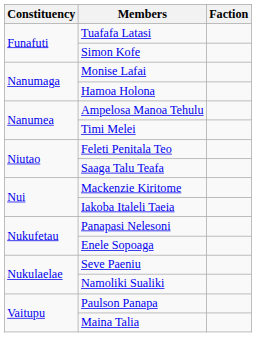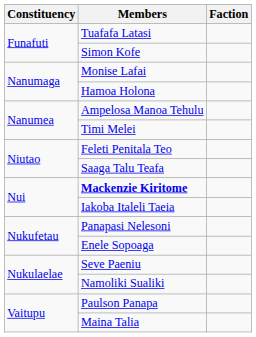Mackenzie Kiritome | Members: normal -> bold
